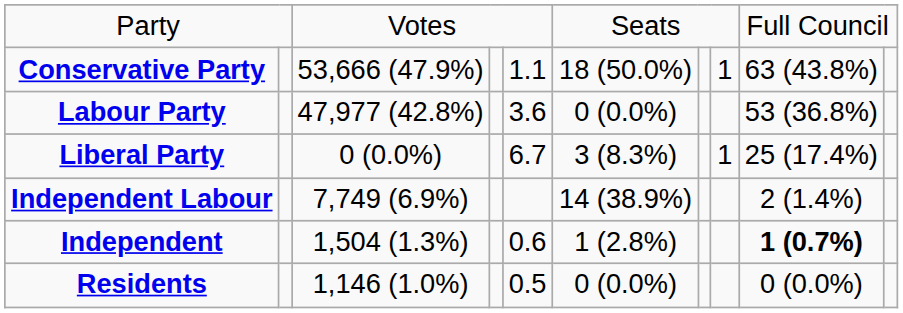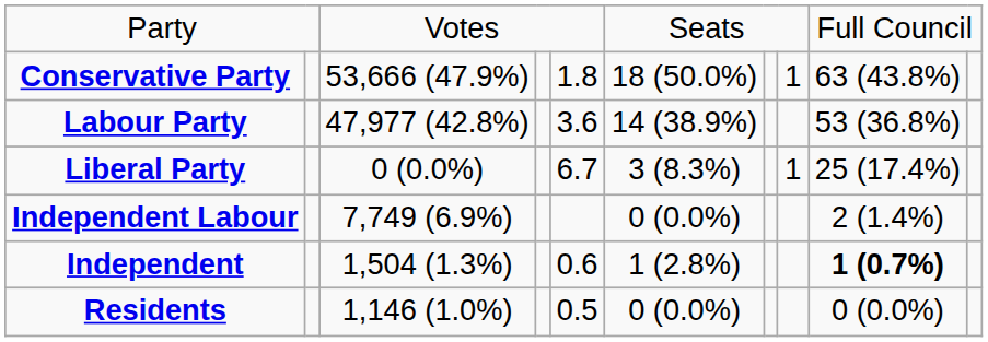Conservative Party | column 5: 1.1 -> 1.8
Labour Party | column 6: 0 (0.0%) -> 14 (38.9%)
Independent Labour | column 6: 14 (38.9%) -> 0 (0.0%)
